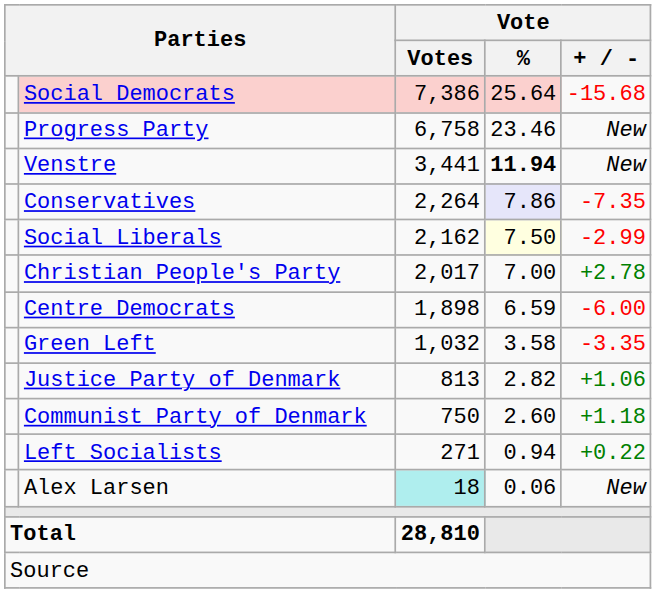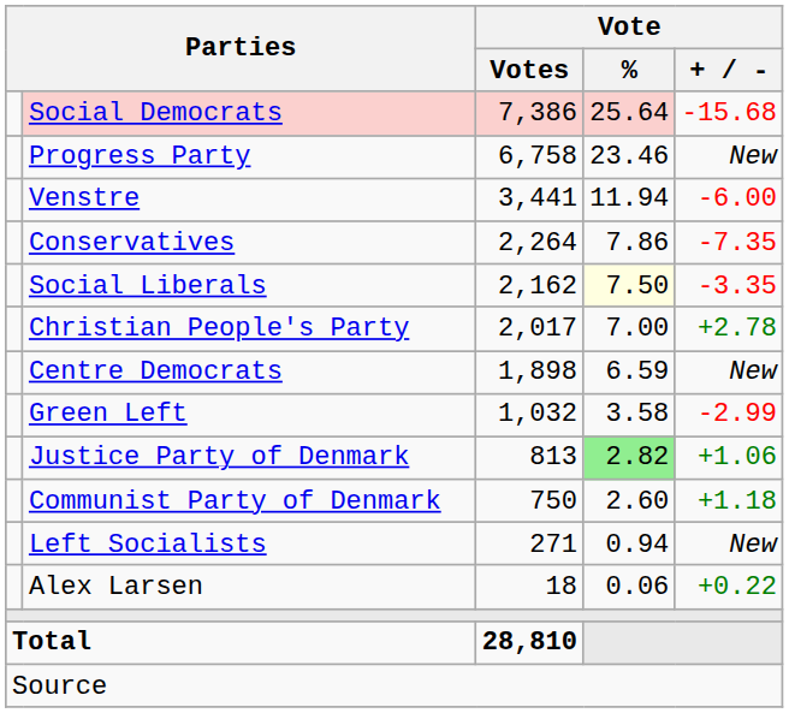Venstre | Vote / %: bold -> normal
Venstre | Vote / + / -: New -> -6.00
Conservatives | Vote / %: lavender background -> no background
Social Liberals | Vote / + / -: -2.99 -> -3.35
Centre Democrats | Vote / + / -: -6.00 -> New
Green Left | Vote / + / -: -3.35 -> -2.99
Justice Party of Denmark | Vote / %: no background -> lightgreen background
Left Socialists | Vote / + / -: +0.22 -> New
Alex Larsen | Vote / Votes: paleturquoise background -> no background
Alex Larsen | Vote / + / -: New -> +0.22
